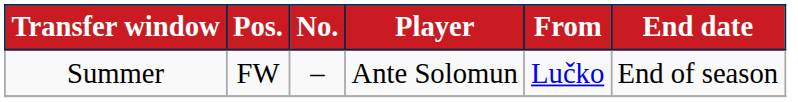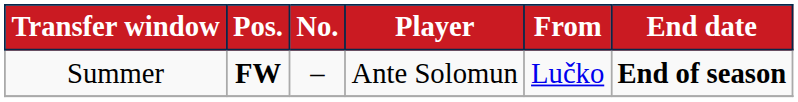Summer | Pos.: normal -> bold
Summer | End date: normal -> bold
